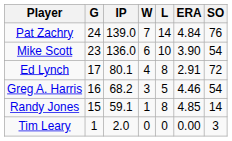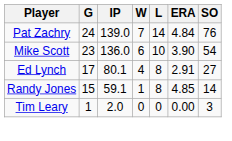Ed Lynch | SO: 72 -> 27
- row: Greg A. Harris | 16 | 68.2 | 3 | 5 | 4.46 | 54
